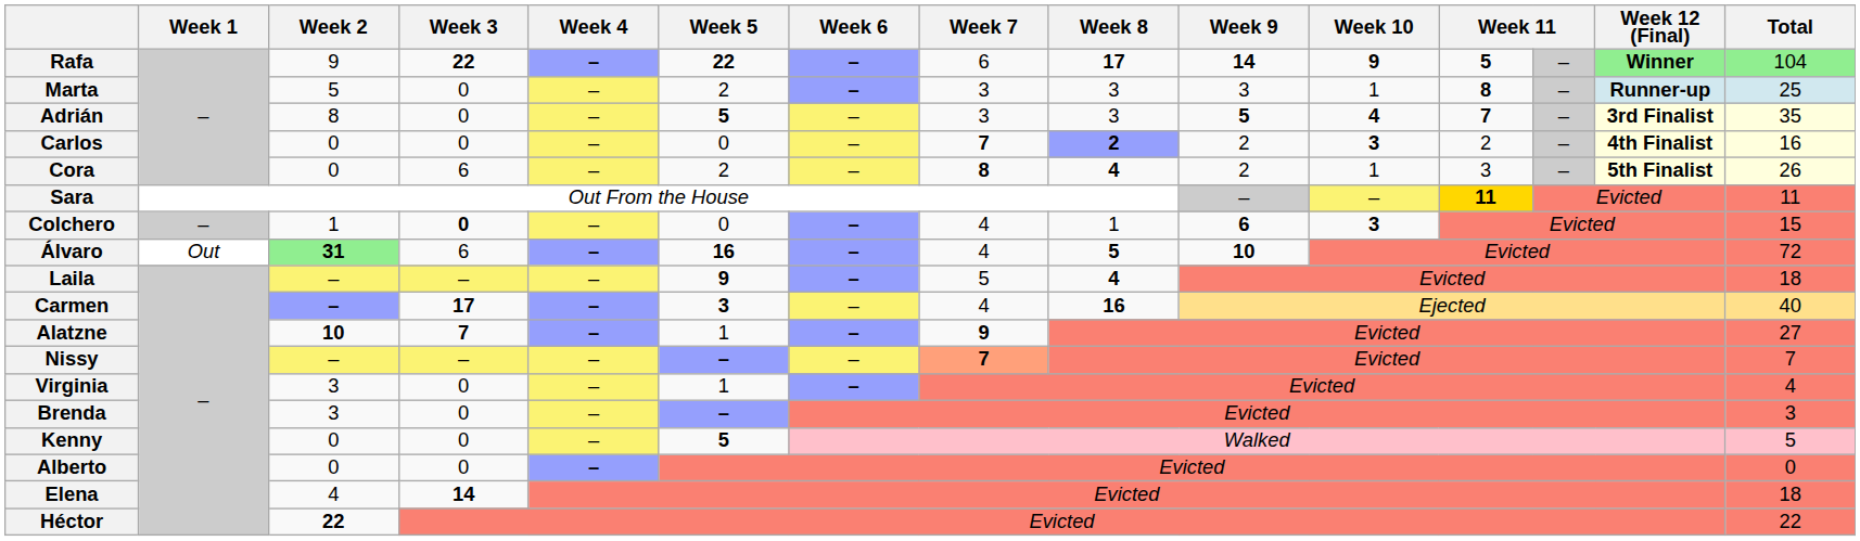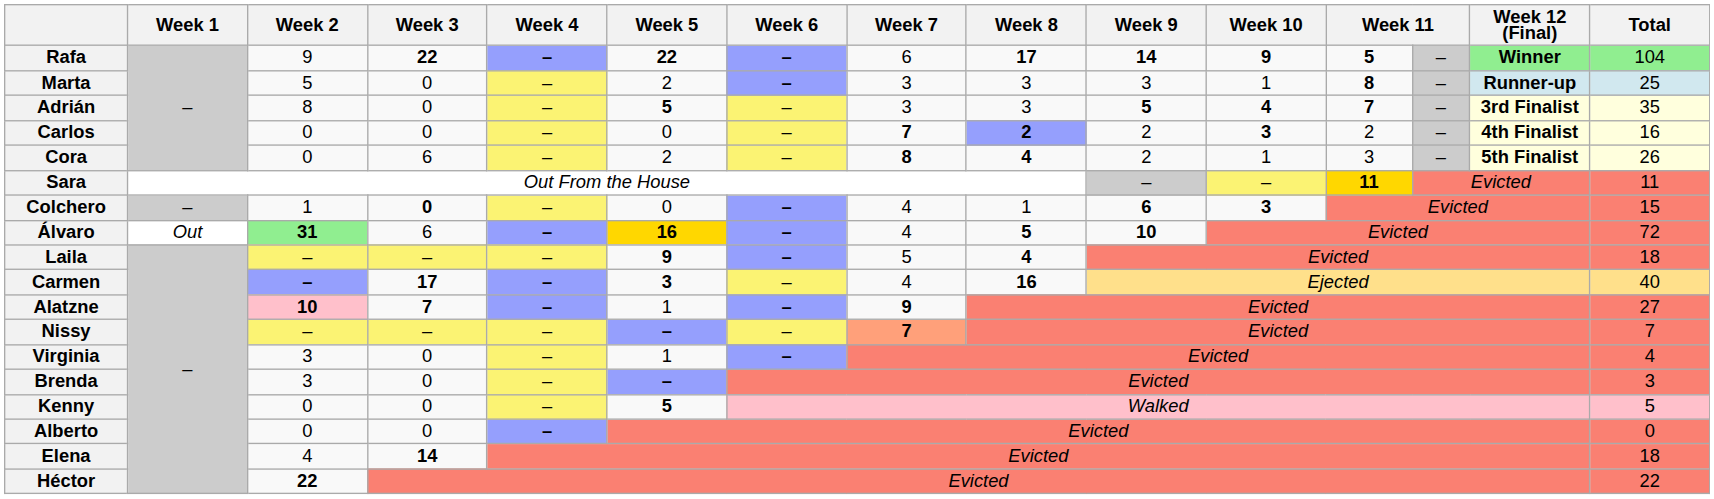Álvaro | Week 5: no background -> gold background
Alatzne | Week 2: no background -> pink background
